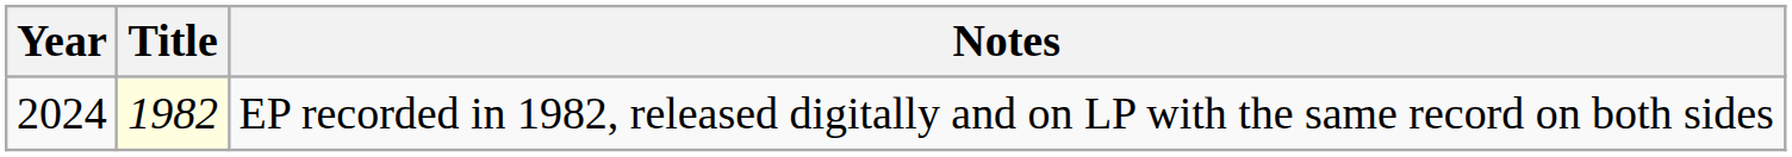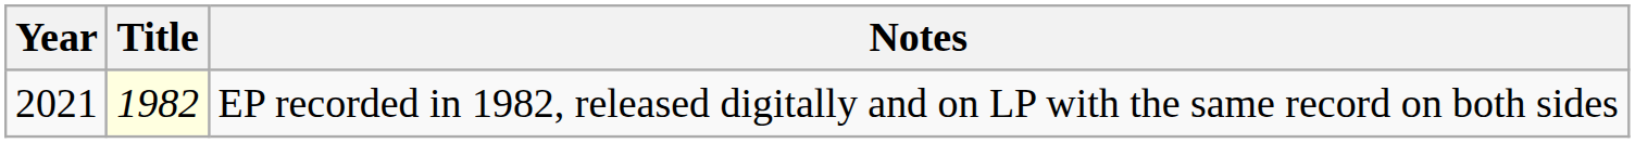row 2 | Year: 2024 -> 2021
